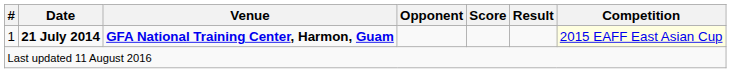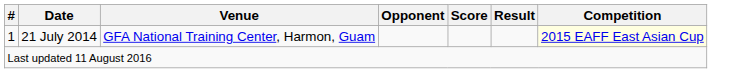1 | Date: bold -> normal
1 | Venue: bold -> normal
